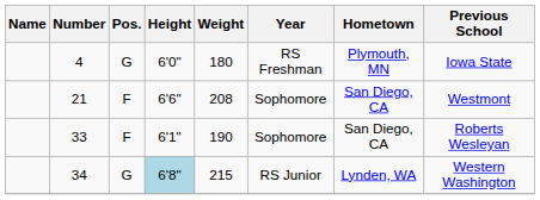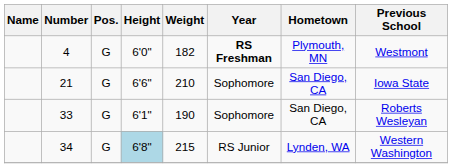4 | Weight: 180 -> 182
4 | Year: normal -> bold
4 | Previous School: Iowa State -> Westmont
21 | Pos.: F -> G
21 | Weight: 208 -> 210
21 | Previous School: Westmont -> Iowa State
33 | Pos.: F -> G
